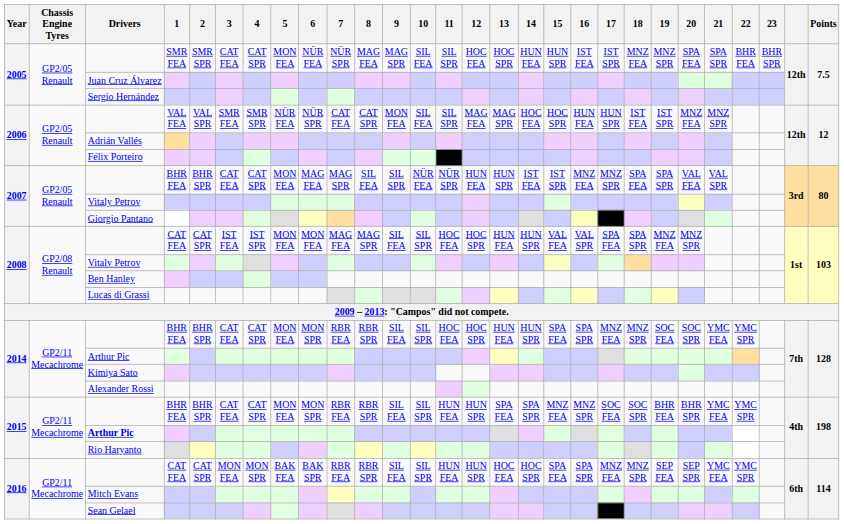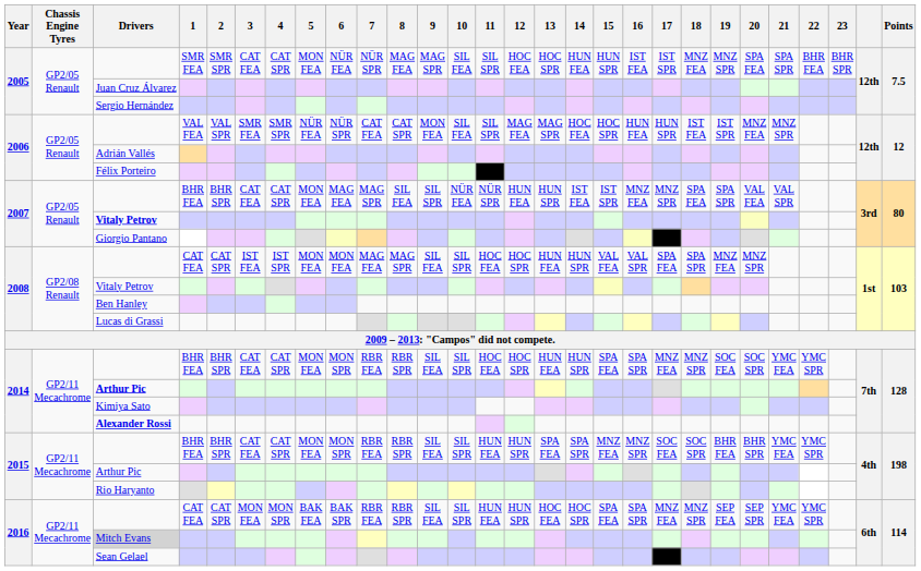2007 / Vitaly Petrov | Drivers: normal -> bold
2014 / Arthur Pic | Drivers: normal -> bold
Alexander Rossi | Drivers: normal -> bold
2015 / Arthur Pic | Drivers: bold -> normal
Mitch Evans | Drivers: no background -> lightgrey background
